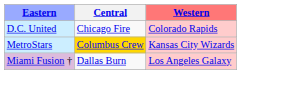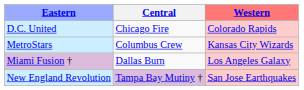MetroStars | Central: gold background -> no background
+ row: New England Revolution | Tampa Bay Mutiny † | San Jose Earthquakes
